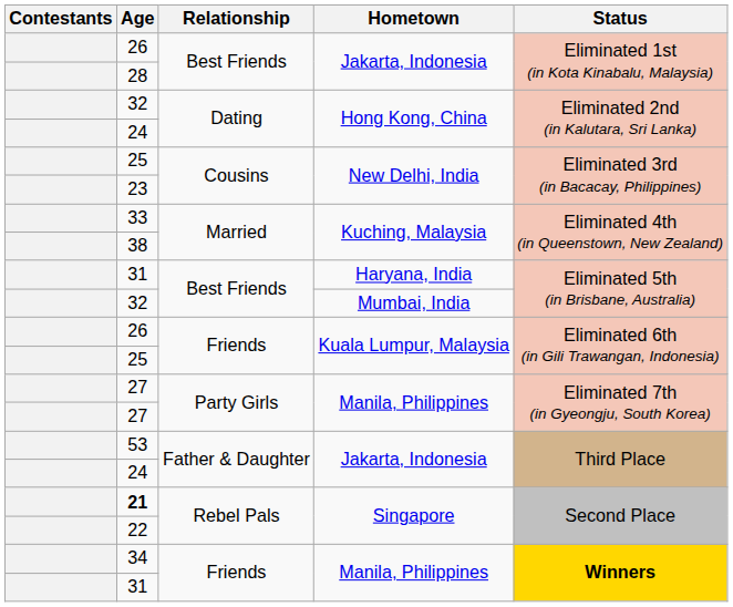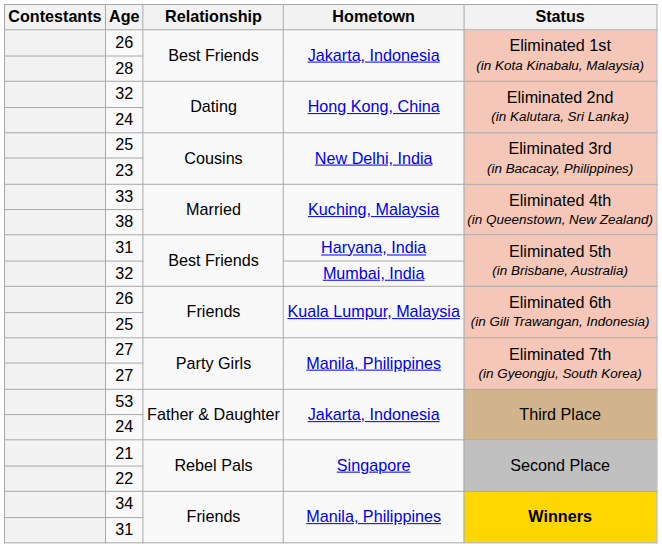21 | Age: bold -> normal
